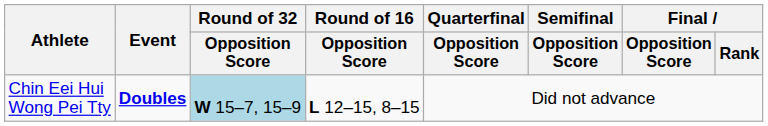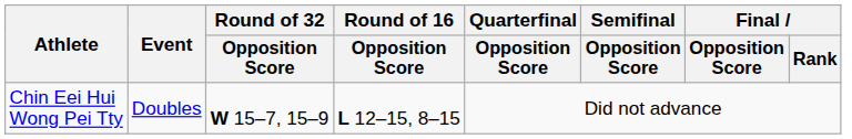Chin Eei Hui Wong Pei Tty | Event: bold -> normal
Chin Eei Hui Wong Pei Tty | Round of 32 / Opposition Score: lightblue background -> no background
